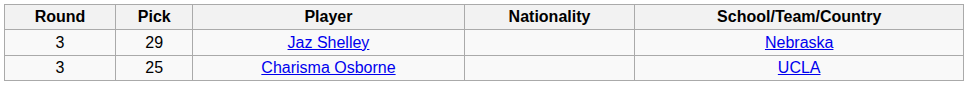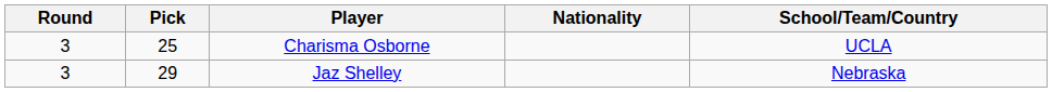rows swapped: Charisma Osborne <-> Jaz Shelley
